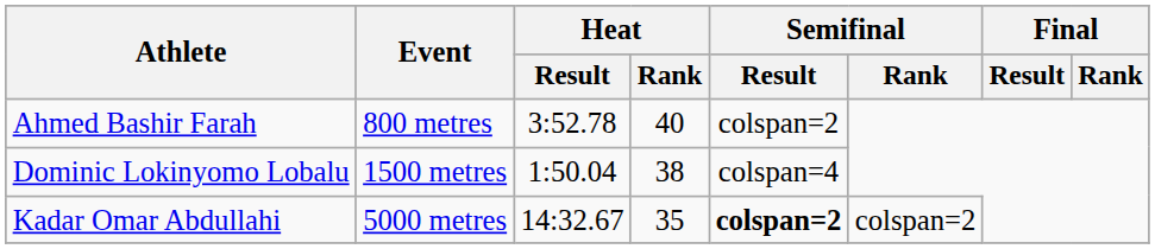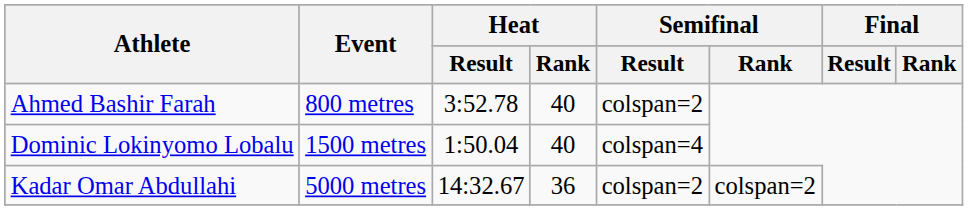Dominic Lokinyomo Lobalu | Heat / Rank: 38 -> 40
Kadar Omar Abdullahi | Heat / Rank: 35 -> 36
Kadar Omar Abdullahi | Semifinal / Result: bold -> normal
